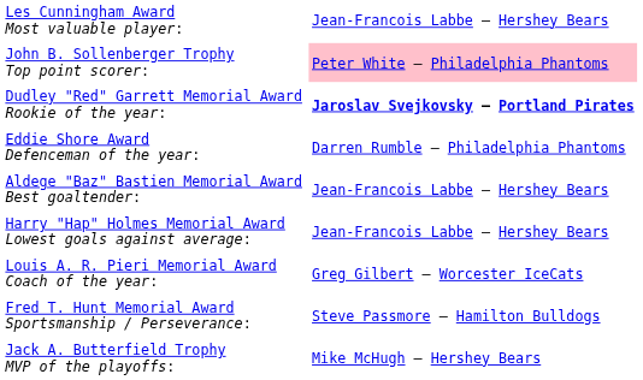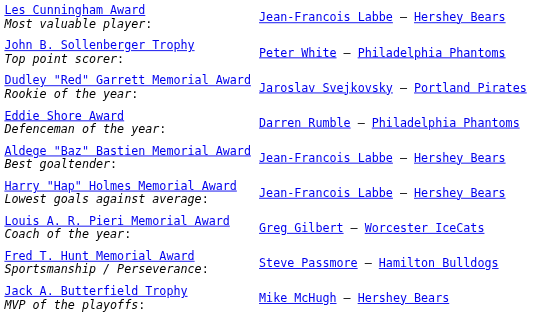John B. Sollenberger Trophy Top point scorer: | column 2: pink background -> no background
Dudley "Red" Garrett Memorial Award Rookie of the year: | column 2: bold -> normal
